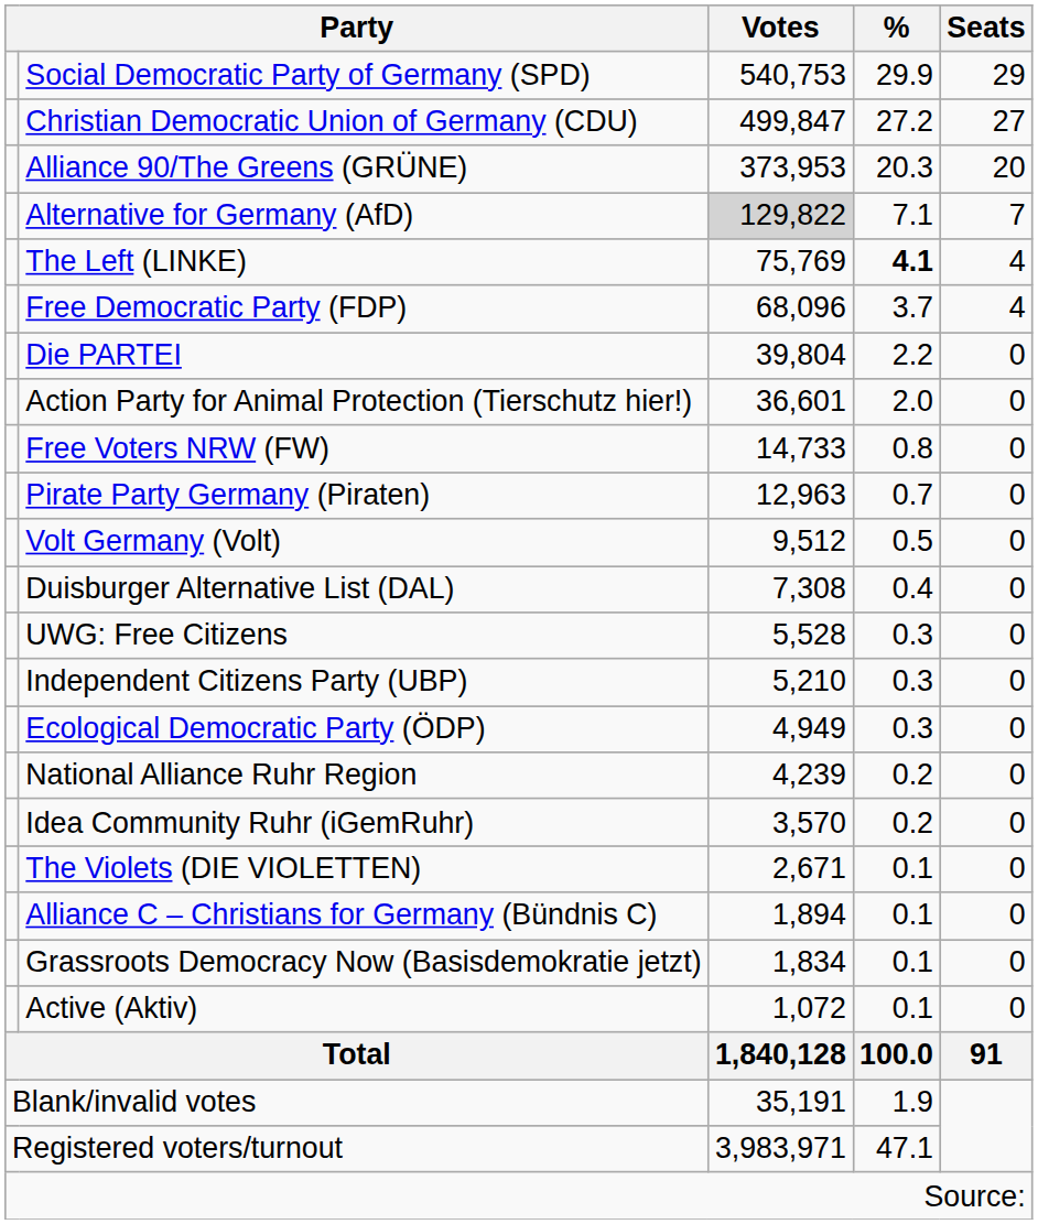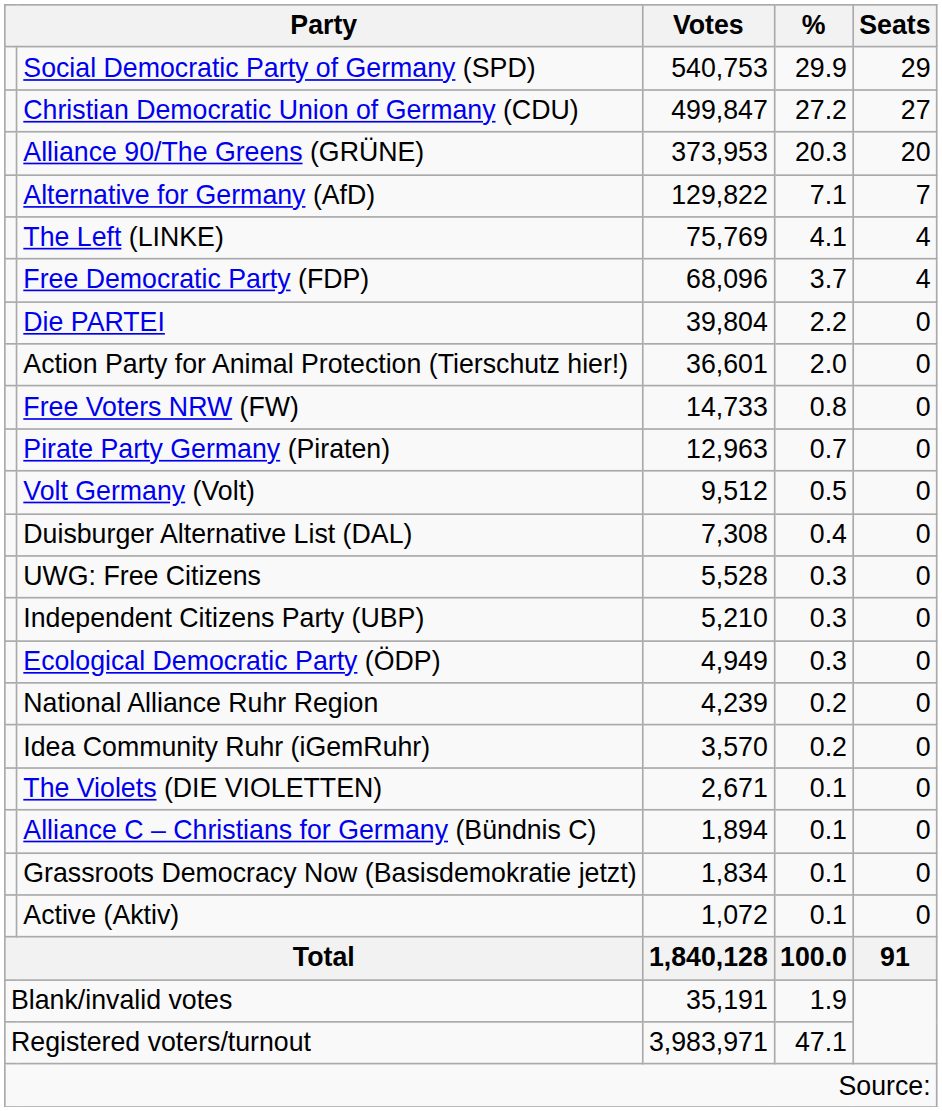Alternative for Germany (AfD) | Votes: lightgrey background -> no background
The Left (LINKE) | %: bold -> normal
